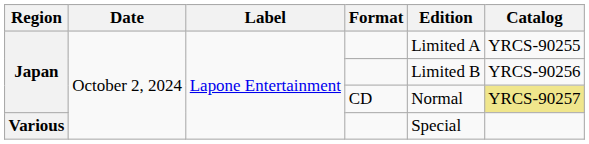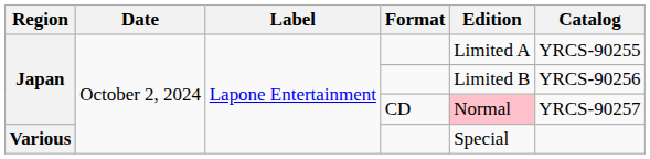Japan / CD | Edition: no background -> pink background
Japan / CD | Catalog: khaki background -> no background
